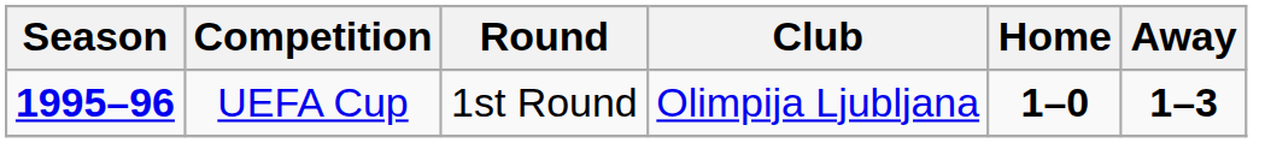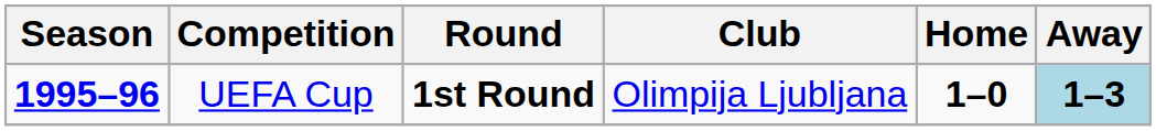UEFA Cup | Round: normal -> bold
UEFA Cup | Away: no background -> lightblue background
